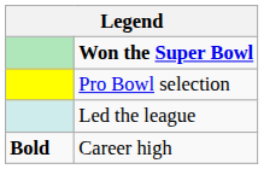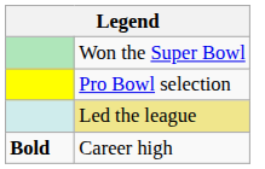Won the Super Bowl | column 2: bold -> normal
Led the league | column 2: no background -> khaki background
